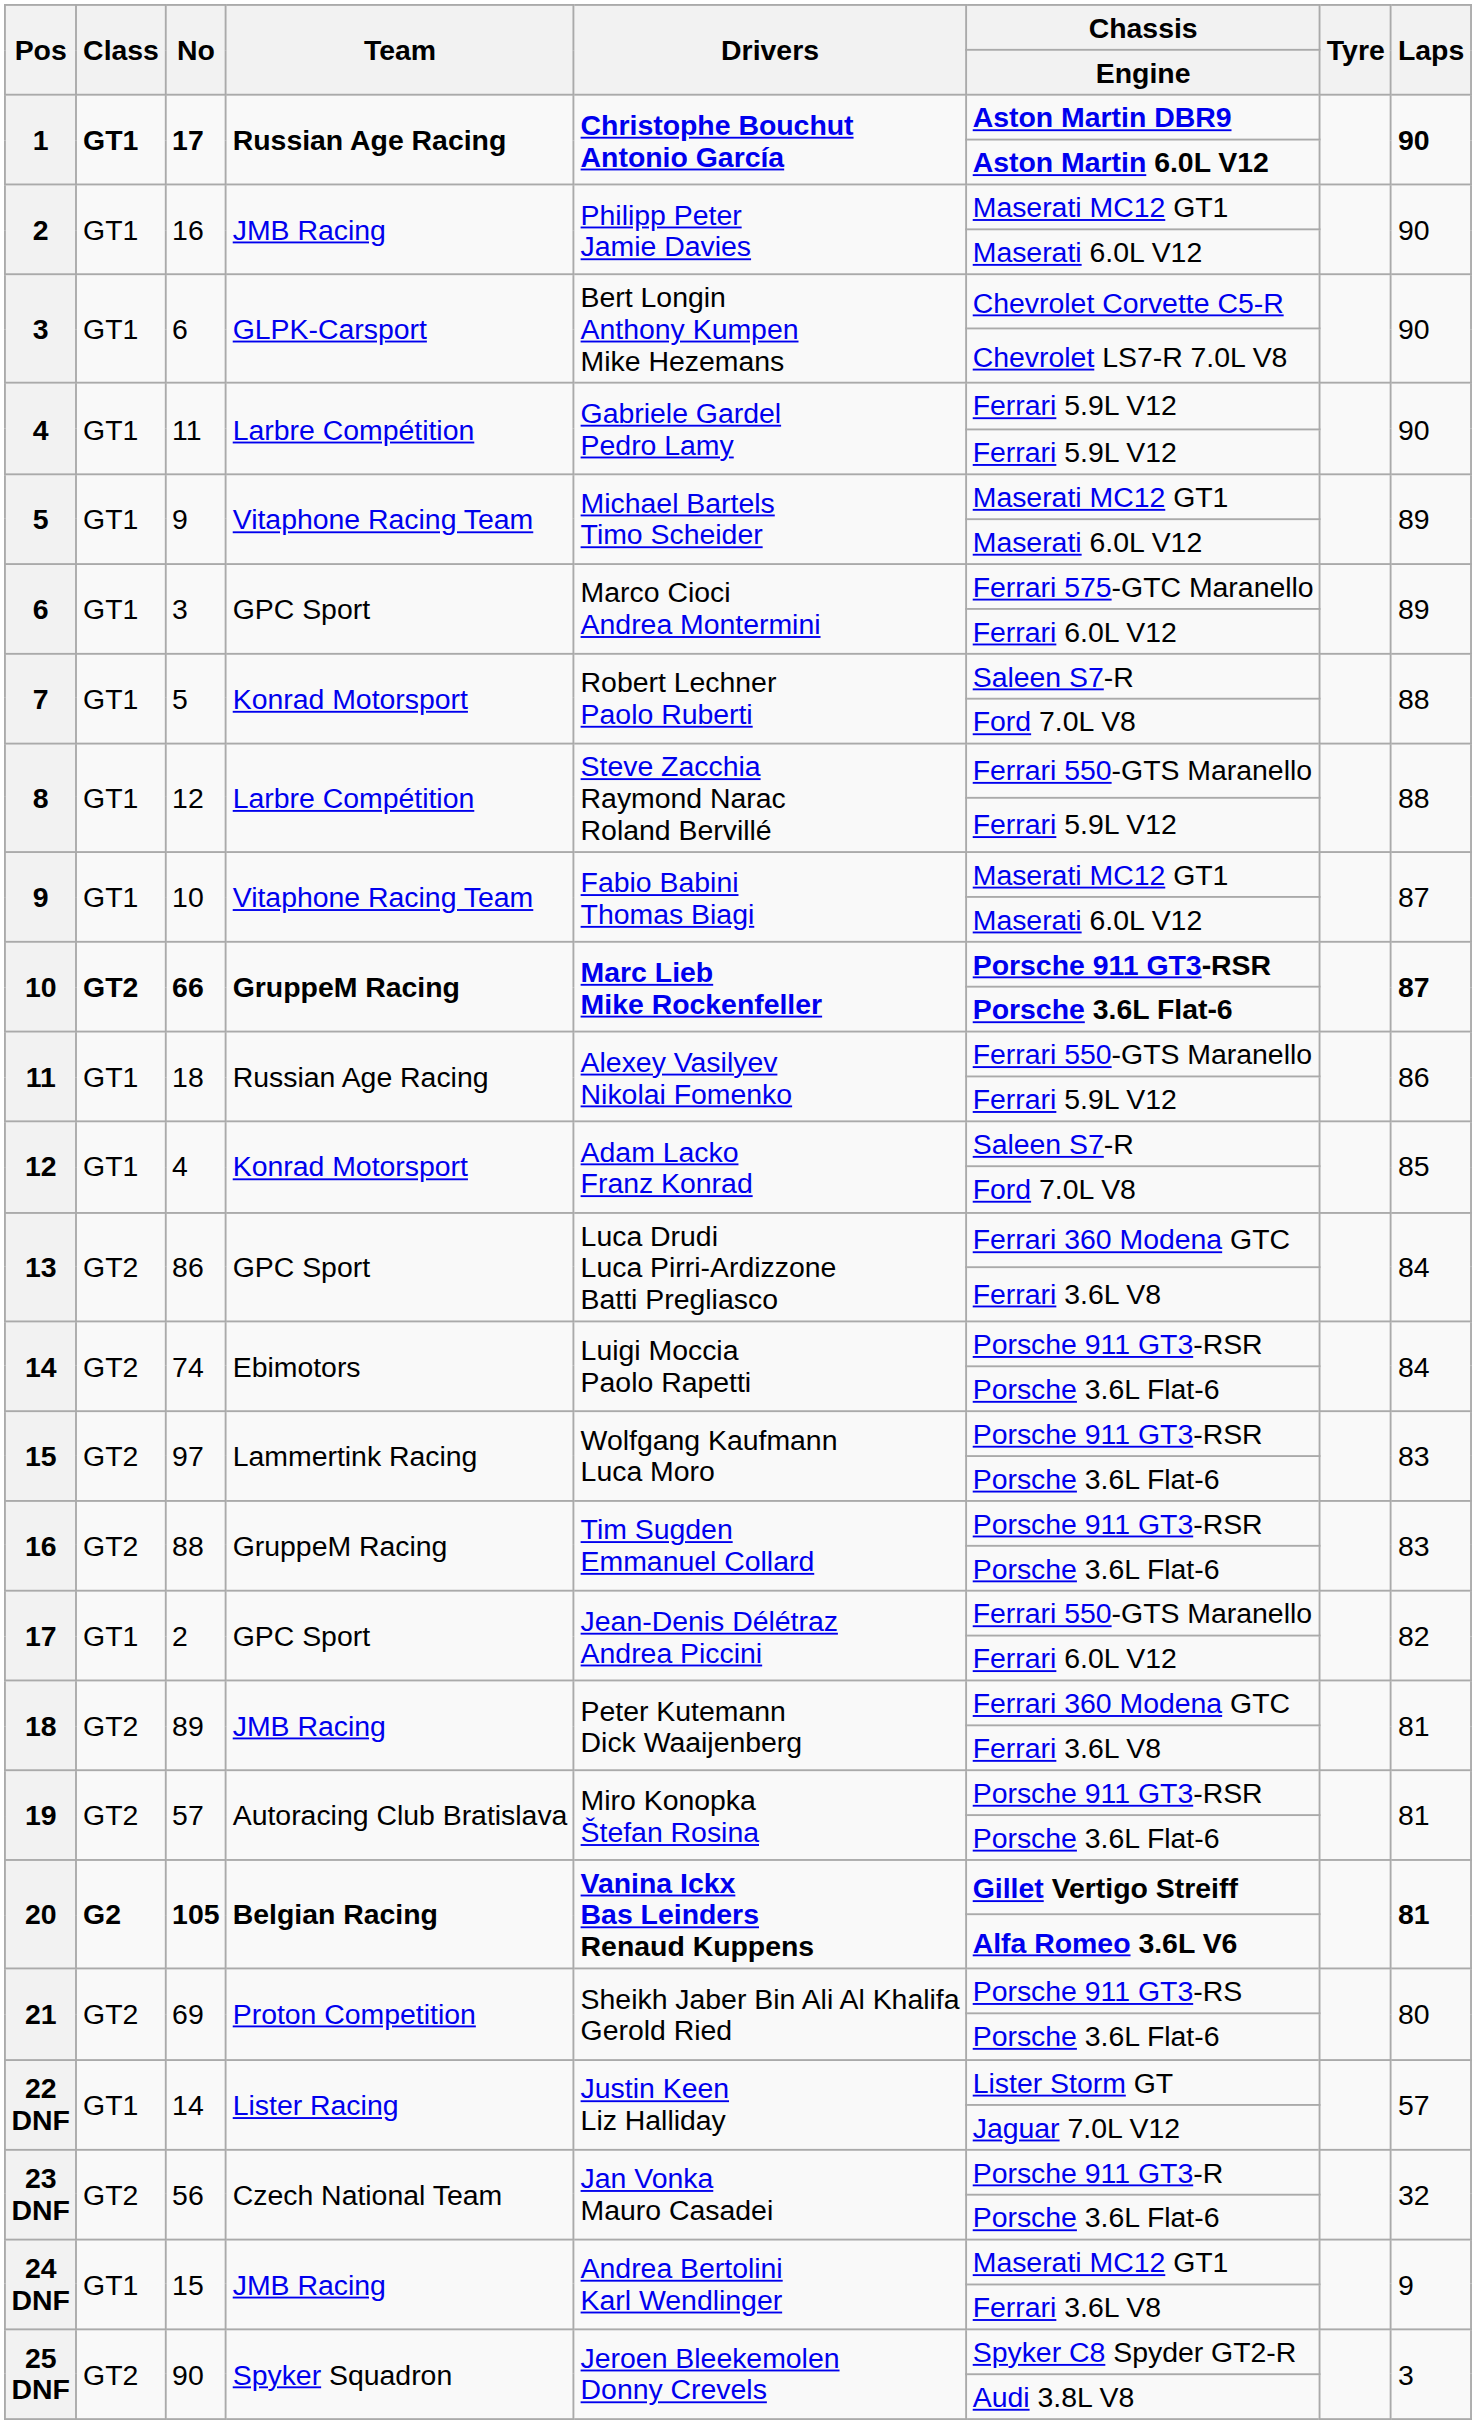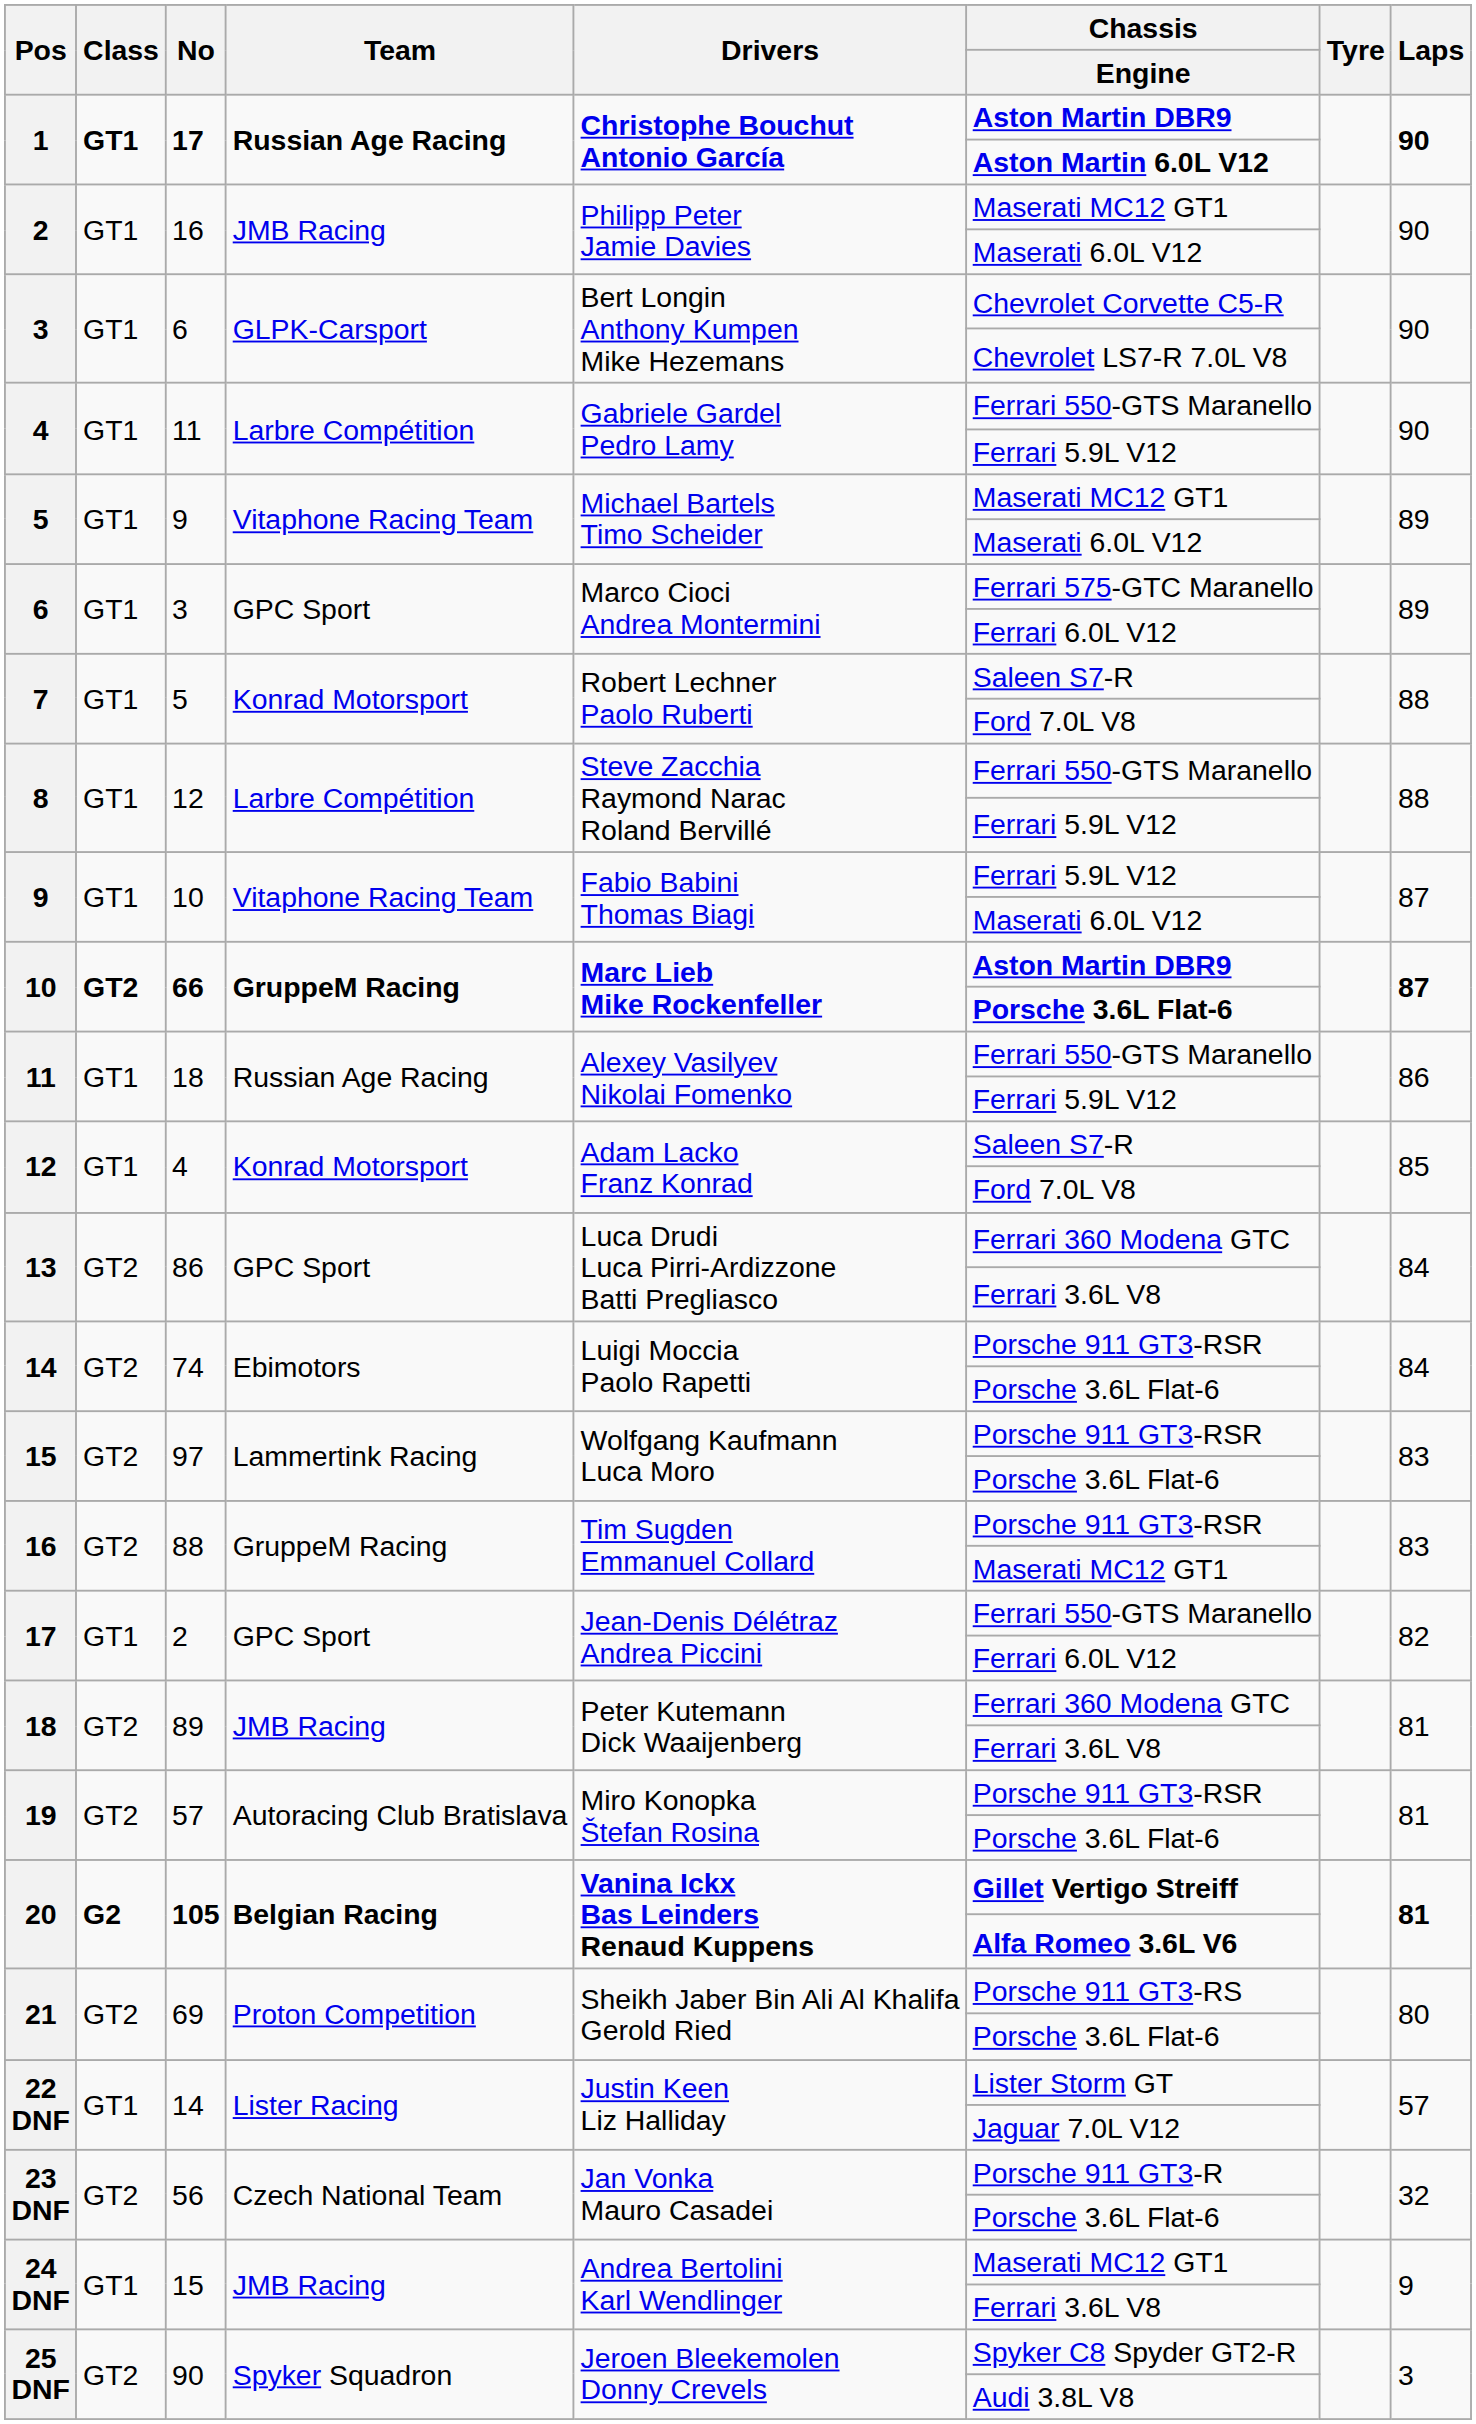row 9 | Chassis / Engine: Ferrari 5.9L V12 -> Ferrari 550-GTS Maranello
row 19 | Chassis / Engine: Maserati MC12 GT1 -> Ferrari 5.9L V12
row 21 | Chassis / Engine: Porsche 911 GT3-RSR -> Aston Martin DBR9
row 34 | Chassis / Engine: Porsche 3.6L Flat-6 -> Maserati MC12 GT1
